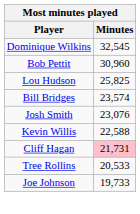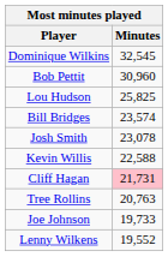Josh Smith | Minutes: 23,076 -> 23,078
Tree Rollins | Minutes: 20,533 -> 20,763
+ row: Lenny Wilkens | 19,552
